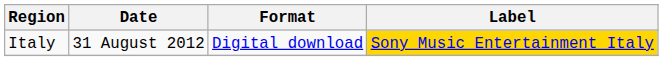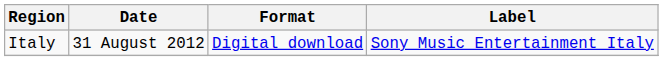Italy | Label: gold background -> no background
